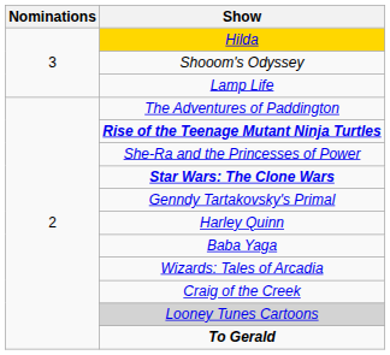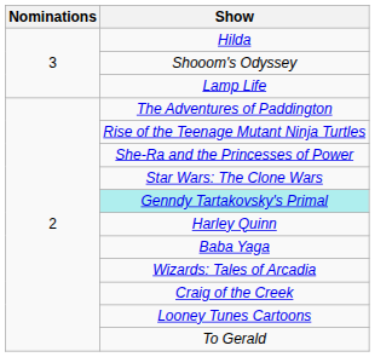Hilda | Show: gold background -> no background
Rise of the Teenage Mutant Ninja Turtles | Show: bold -> normal
Star Wars: The Clone Wars | Show: bold -> normal
Genndy Tartakovsky's Primal | Show: no background -> paleturquoise background
Looney Tunes Cartoons | Show: lightgrey background -> no background
To Gerald | Show: bold -> normal
